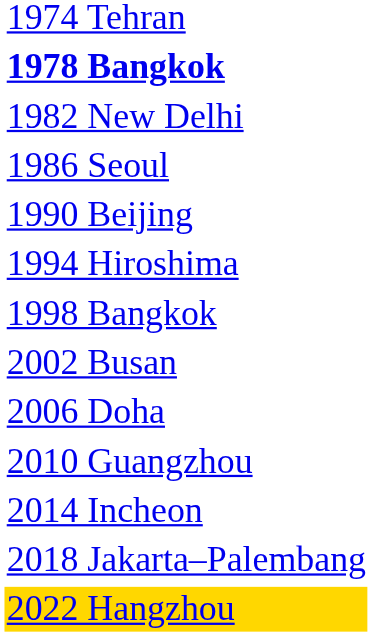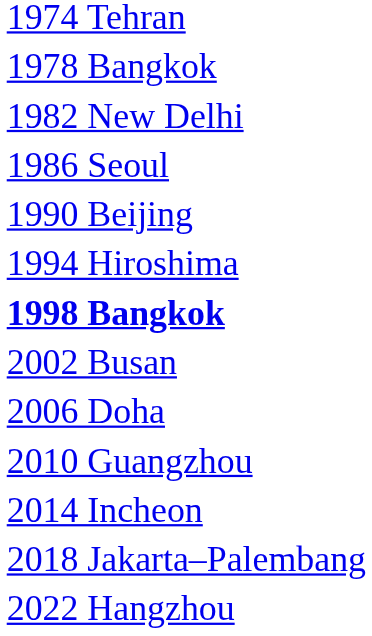1978 Bangkok | column 1: bold -> normal
1998 Bangkok | column 1: normal -> bold
2022 Hangzhou | column 1: gold background -> no background
